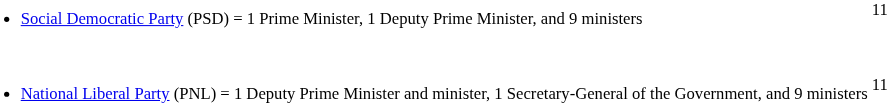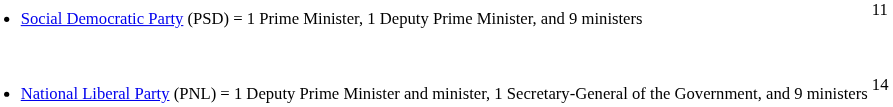row 2 | column 2: 11 -> 14
